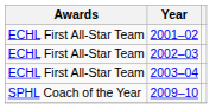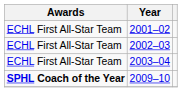2009–10 | Awards: normal -> bold
